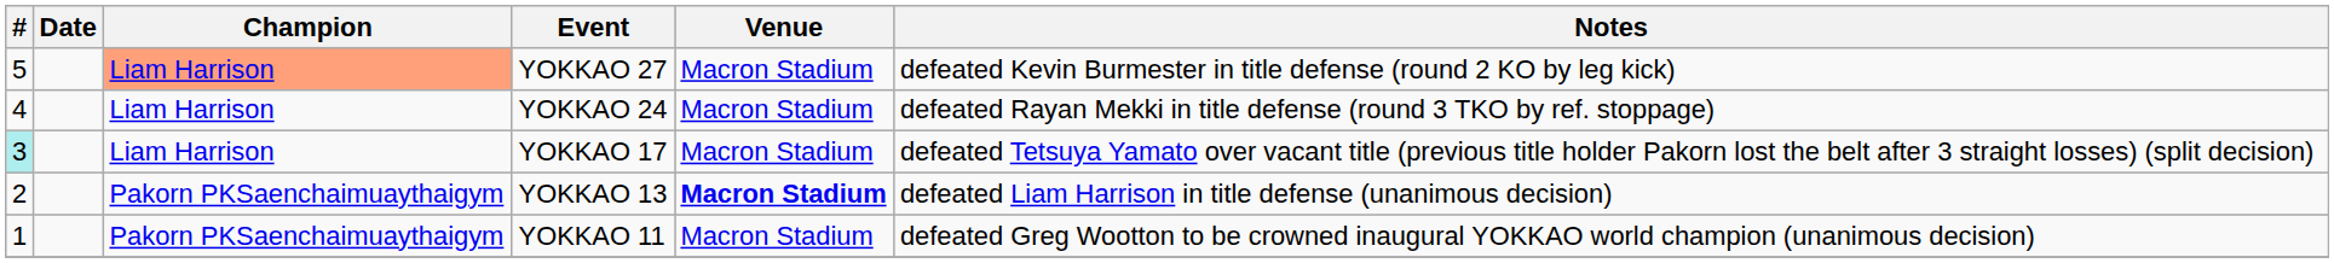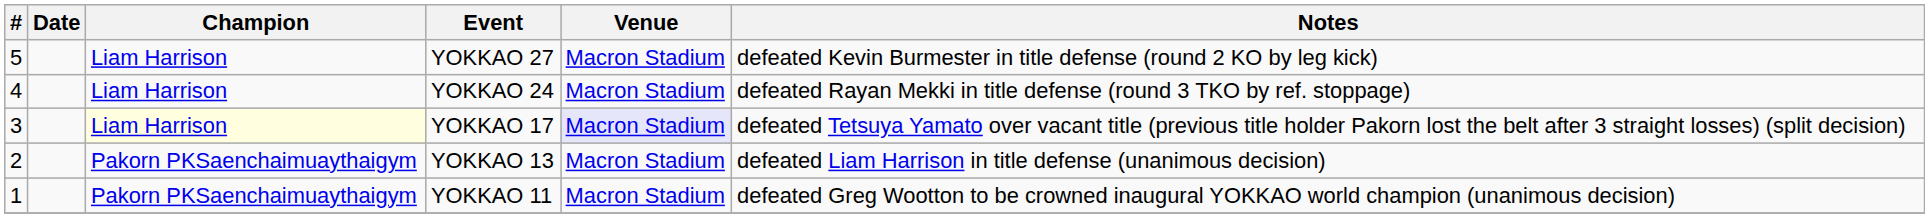YOKKAO 27 | Champion: lightsalmon background -> no background
YOKKAO 17 | #: paleturquoise background -> no background
YOKKAO 17 | Champion: no background -> lightyellow background
YOKKAO 17 | Venue: no background -> lavender background
YOKKAO 13 | Venue: bold -> normal
